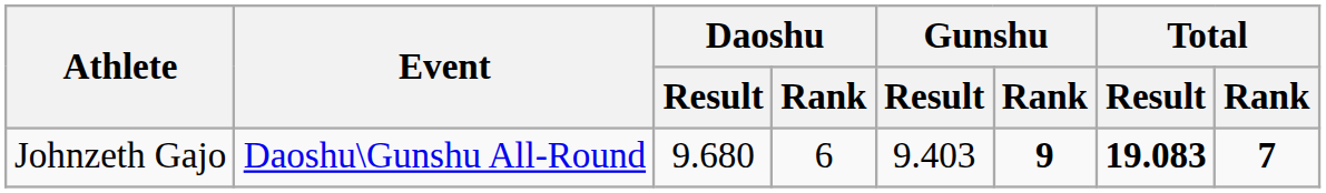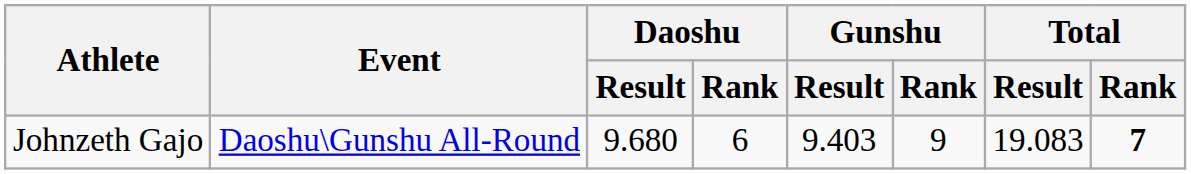row 3 | Gunshu / Rank: bold -> normal
row 3 | Total / Result: bold -> normal
